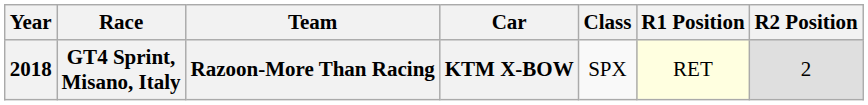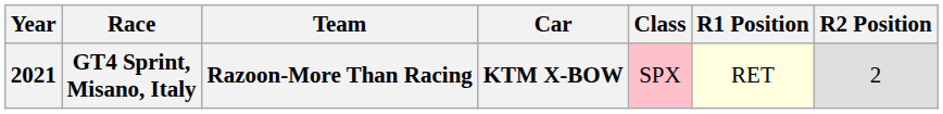GT4 Sprint, Misano, Italy | Year: 2018 -> 2021
GT4 Sprint, Misano, Italy | Class: no background -> pink background
